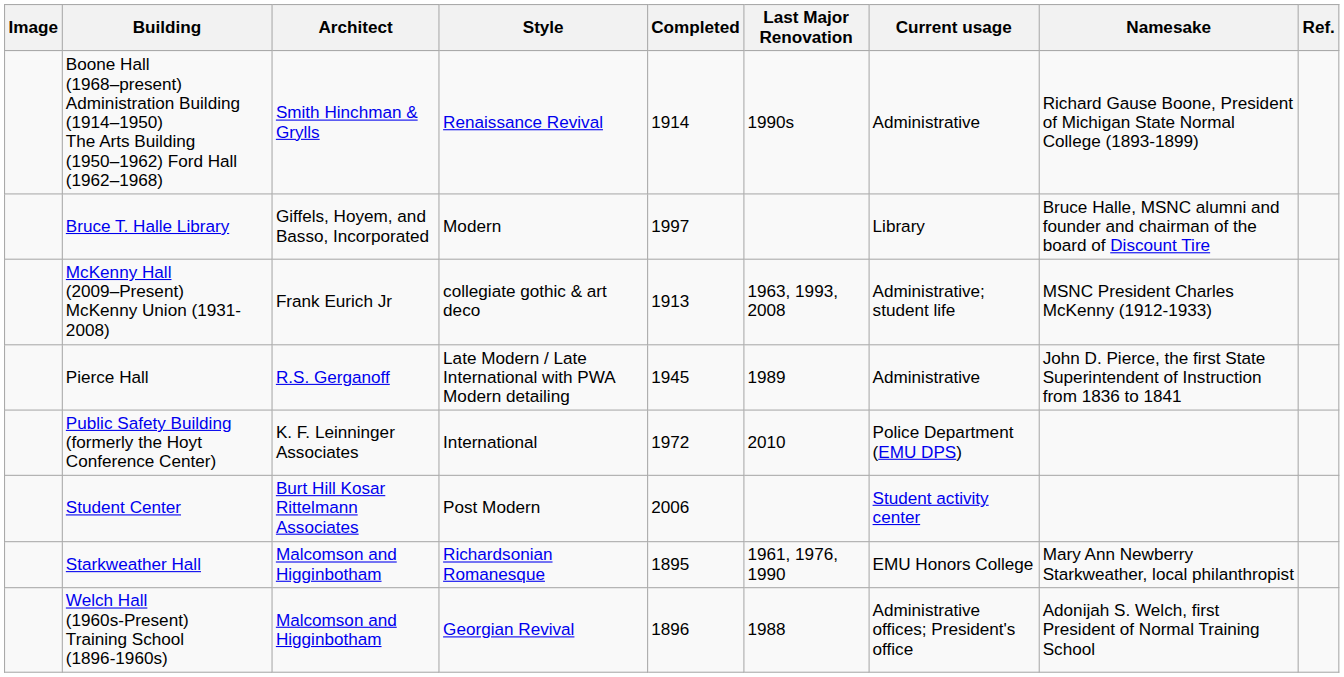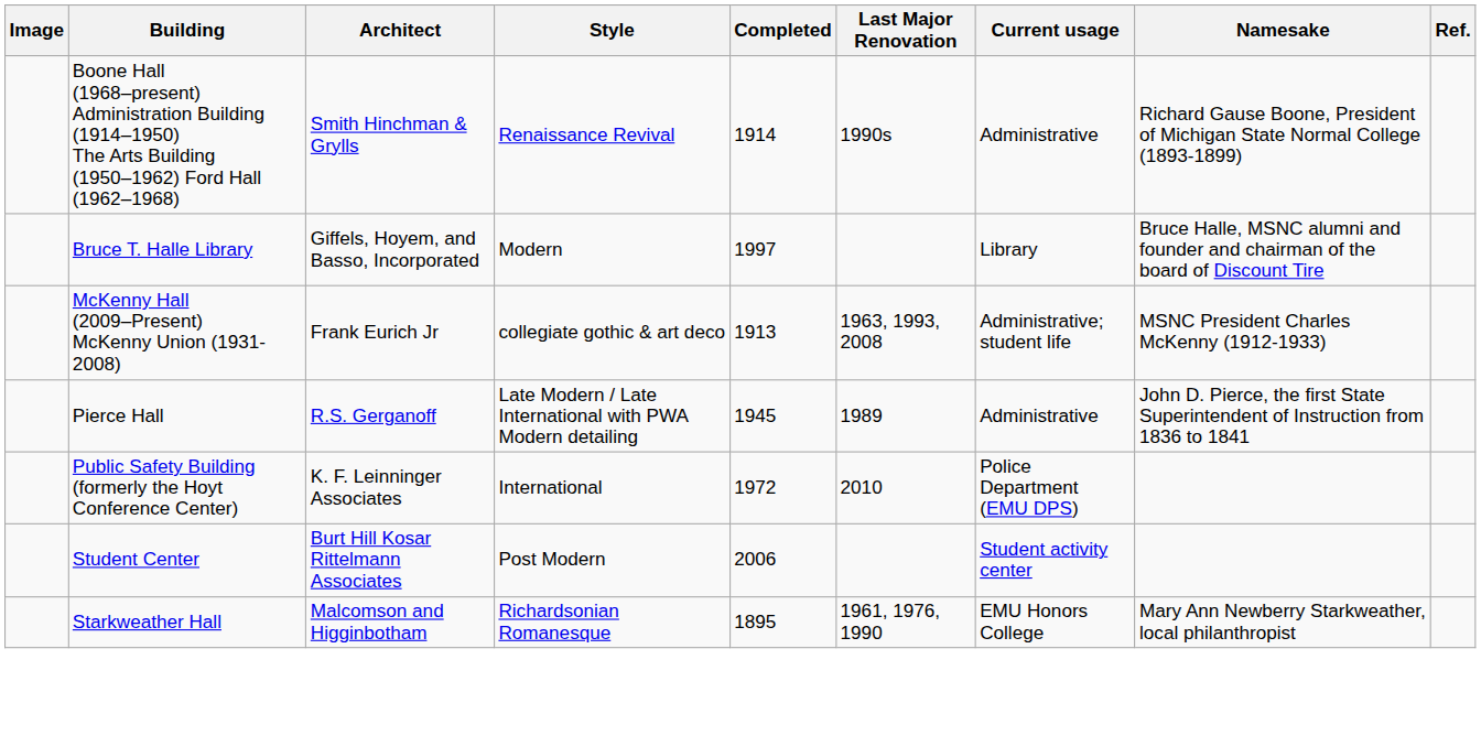- row: Welch Hall (1960s-Present) Training School (1896-1960s) | Malcomson and Higginbotham | Georgian Revival | 1896 | 1988 | Administrative offices; President's office | Adonijah S. Welch, first President of Normal Training School
